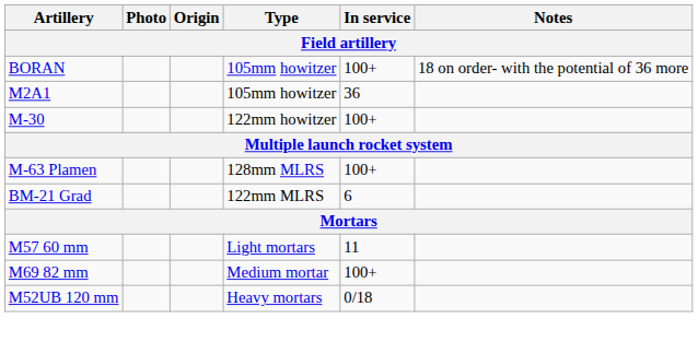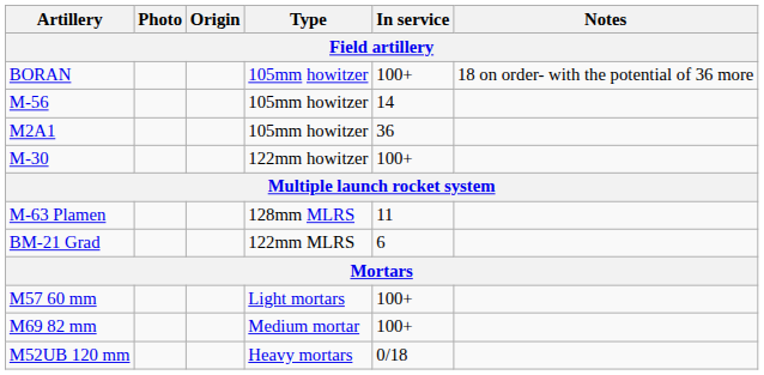+ row: M-56 | 105mm howitzer | 14
M-63 Plamen | In service: 100+ -> 11
M57 60 mm | In service: 11 -> 100+
